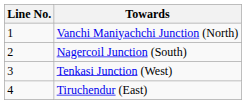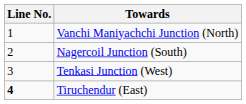Tiruchendur (East) | Line No.: normal -> bold
